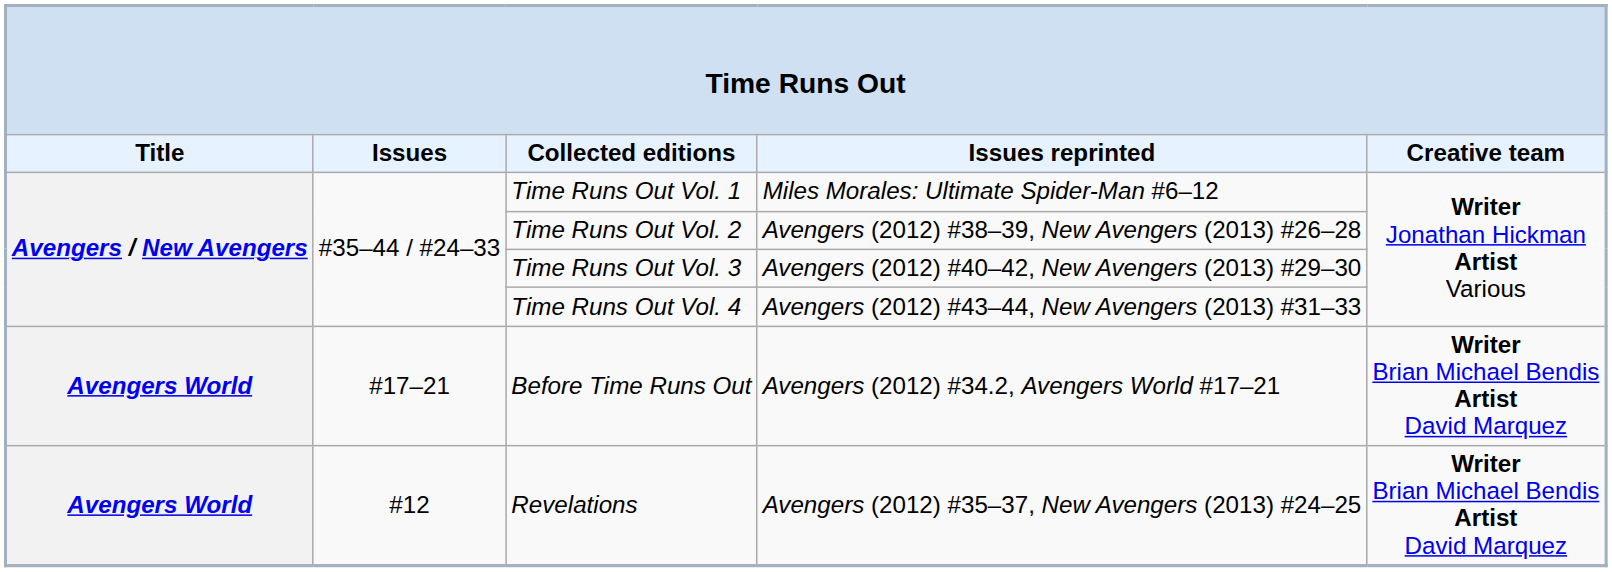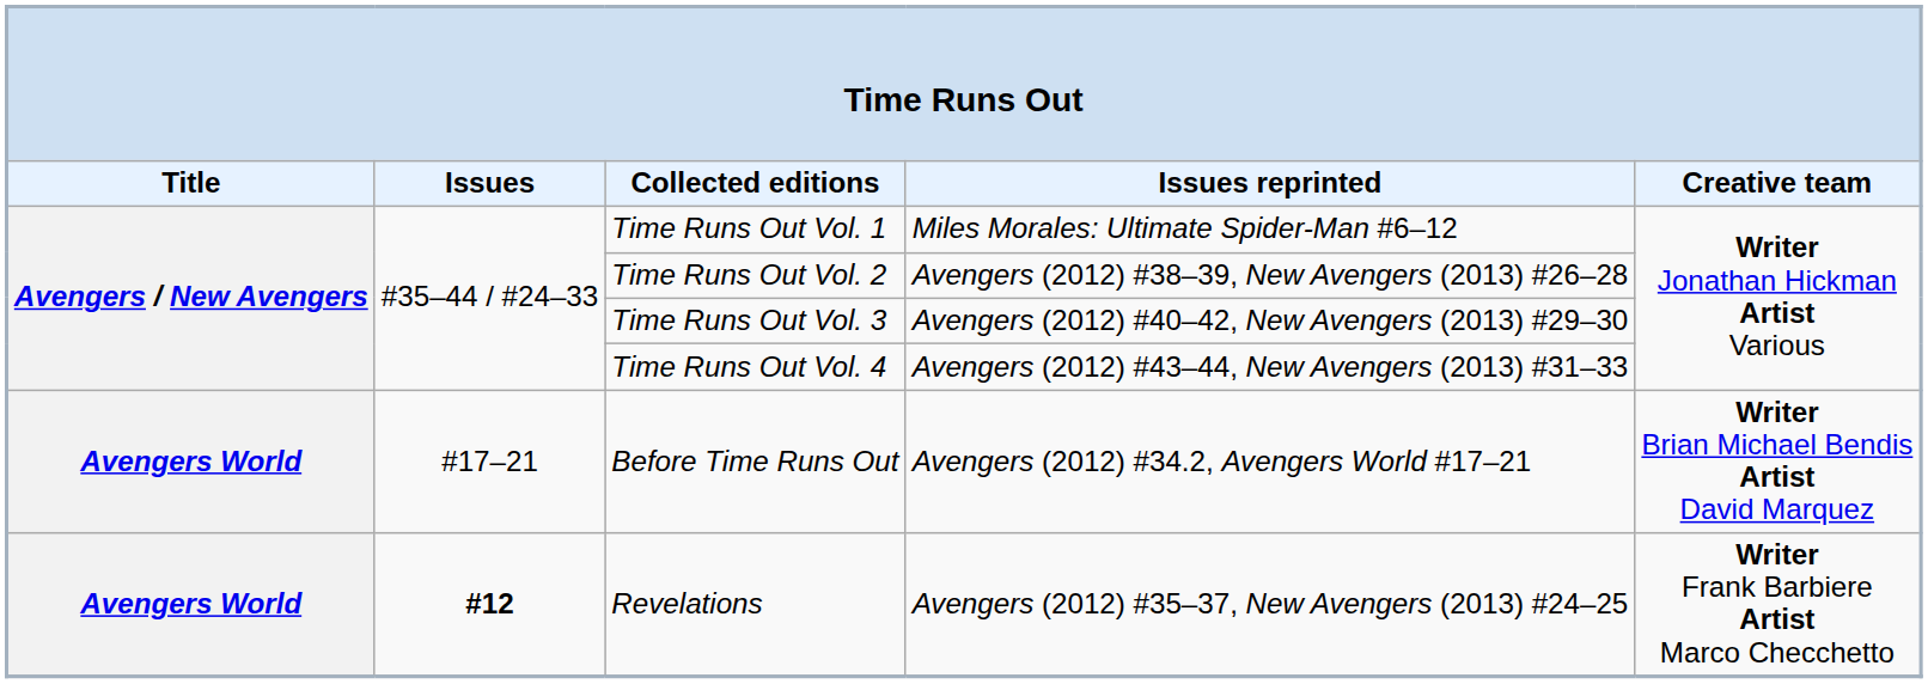Revelations | Issues: normal -> bold
Revelations | Creative team: Writer Brian Michael Bendis Artist David Marquez -> Writer Frank Barbiere Artist Marco Checchetto
